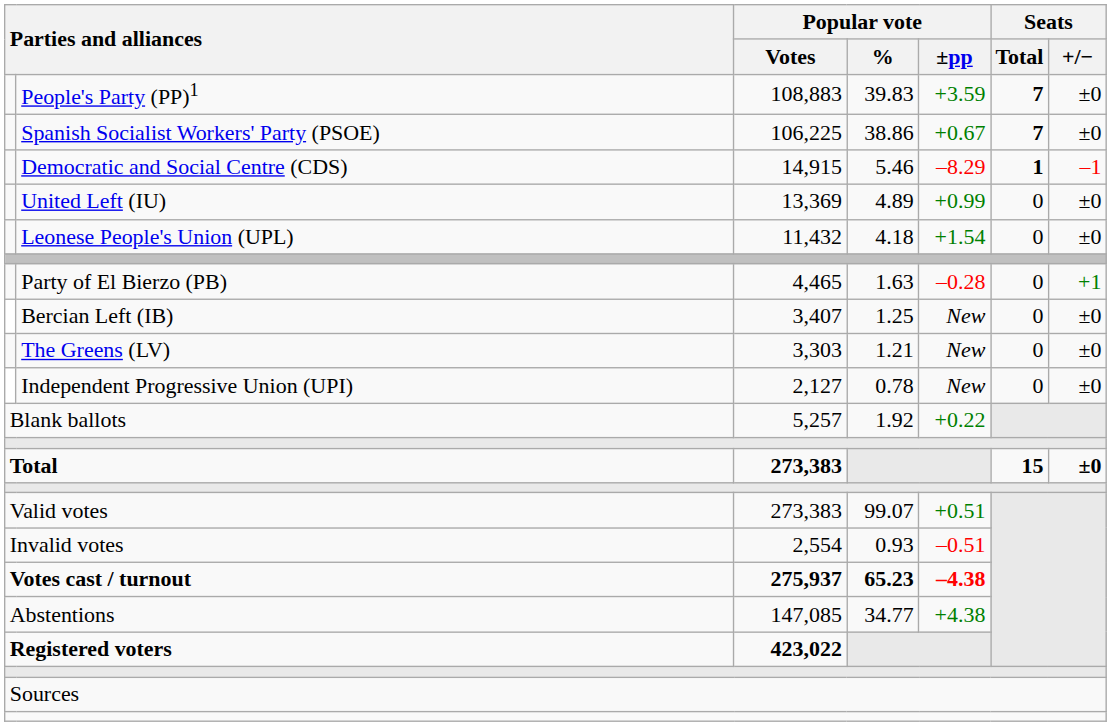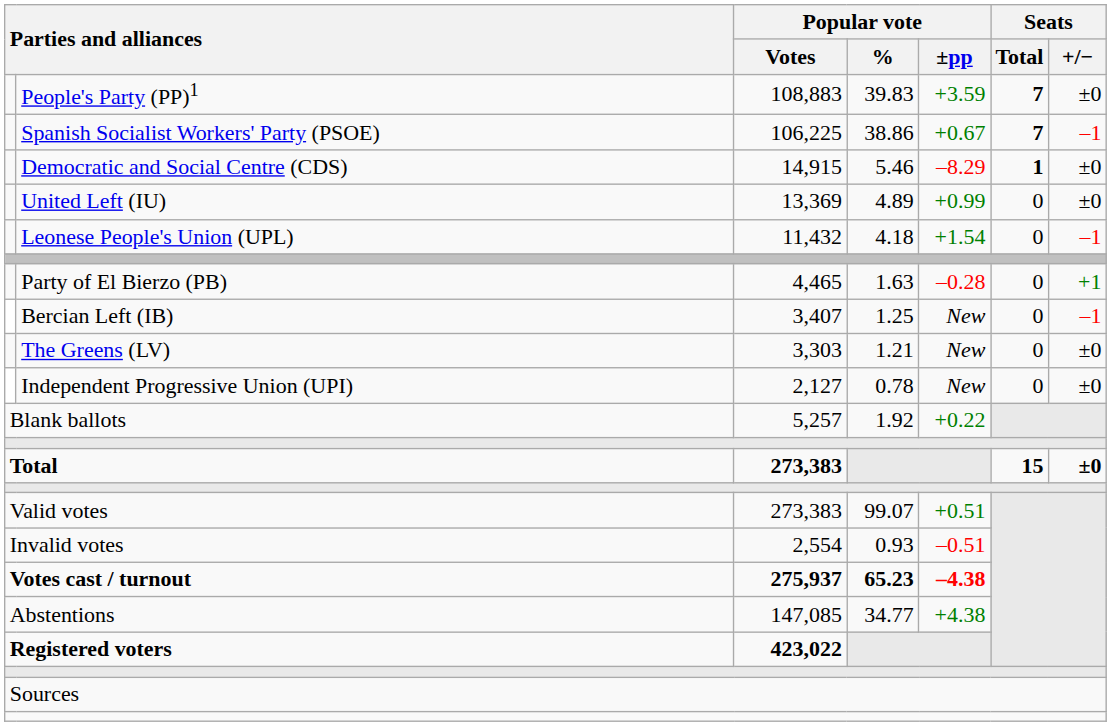Spanish Socialist Workers' Party (PSOE) | Seats / +/−: ±0 -> –1
Democratic and Social Centre (CDS) | Seats / +/−: –1 -> ±0
Leonese People's Union (UPL) | Seats / +/−: ±0 -> –1
Bercian Left (IB) | Seats / +/−: ±0 -> –1
